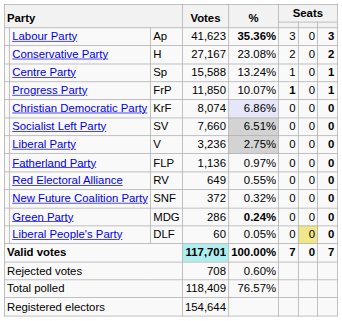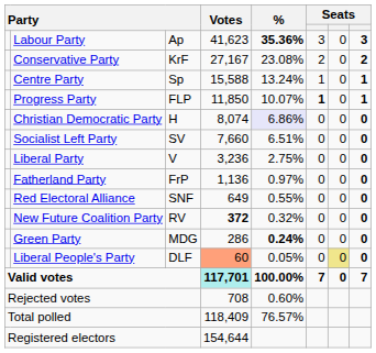Conservative Party | column 3: H -> KrF
Progress Party | column 3: FrP -> FLP
Christian Democratic Party | column 3: KrF -> H
Socialist Left Party | %: lightgrey background -> no background
Liberal Party | %: lightgrey background -> no background
Fatherland Party | column 3: FLP -> FrP
Red Electoral Alliance | column 3: RV -> SNF
New Future Coalition Party | column 3: SNF -> RV
New Future Coalition Party | Votes: normal -> bold
Liberal People's Party | Votes: no background -> lightsalmon background
